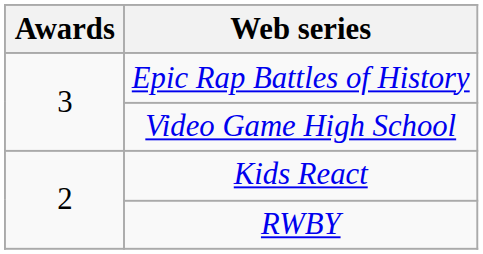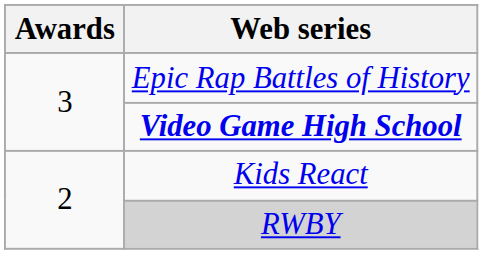Video Game High School | Web series: normal -> bold
RWBY | Web series: no background -> lightgrey background
